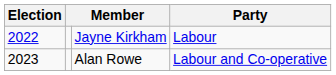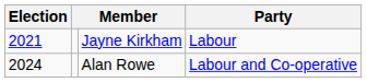Jayne Kirkham | Election: 2022 -> 2021
Alan Rowe | Election: 2023 -> 2024
